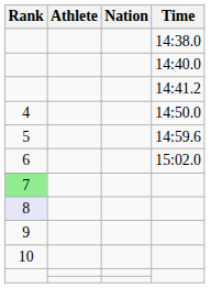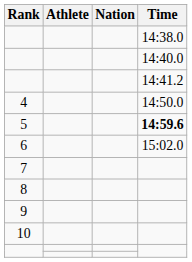5 | Time: normal -> bold
7 | Rank: lightgreen background -> no background
8 | Rank: lavender background -> no background
